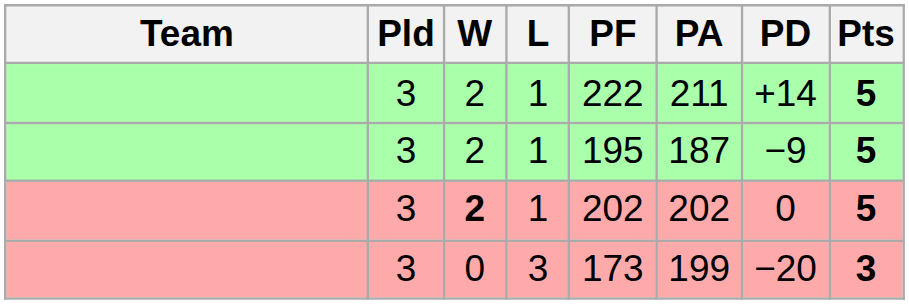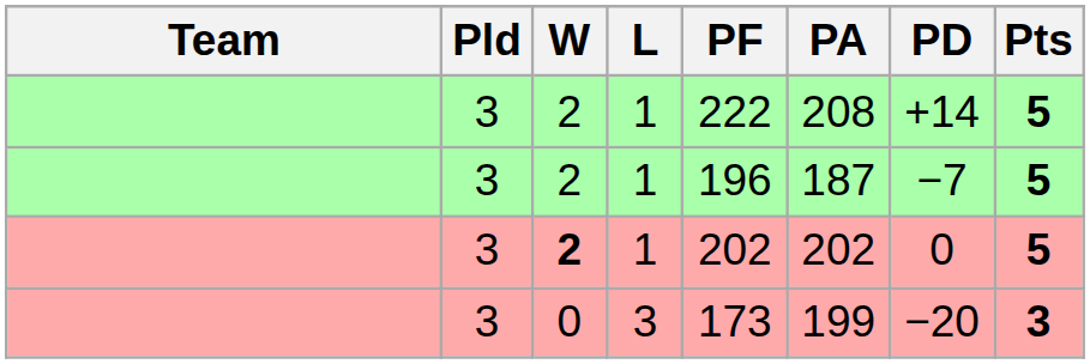row 2 | PA: 211 -> 208
row 3 | PF: 195 -> 196
row 3 | PD: −9 -> −7
